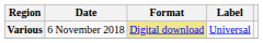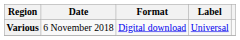Various | Format: khaki background -> no background
